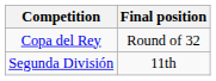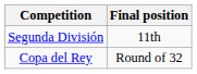rows swapped: Segunda División <-> Copa del Rey
